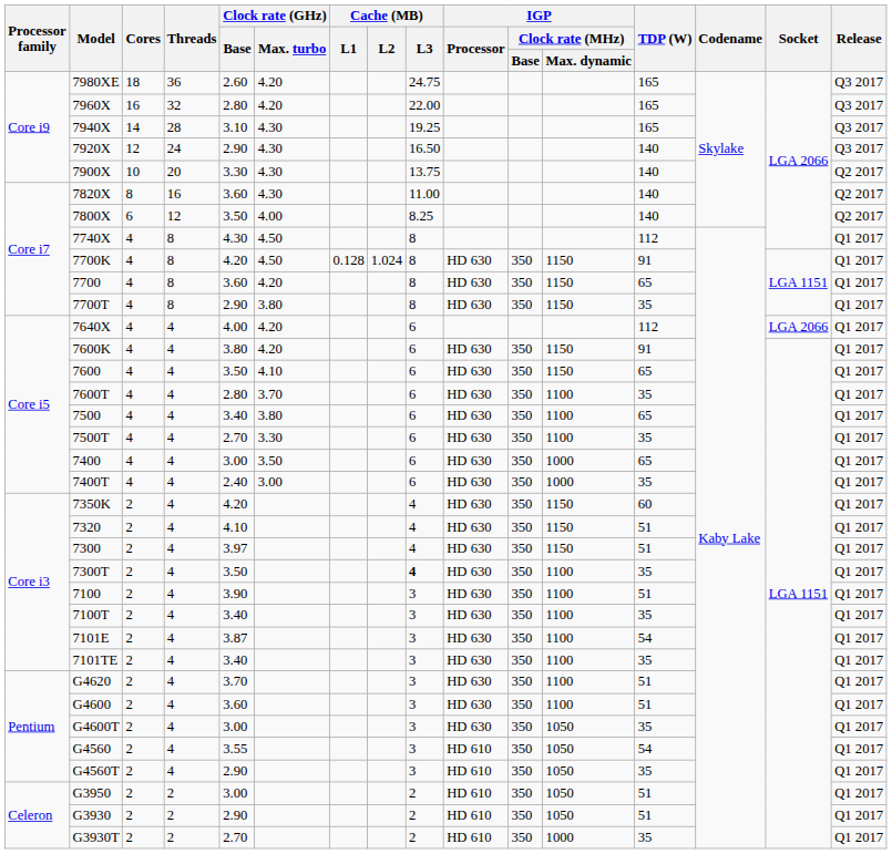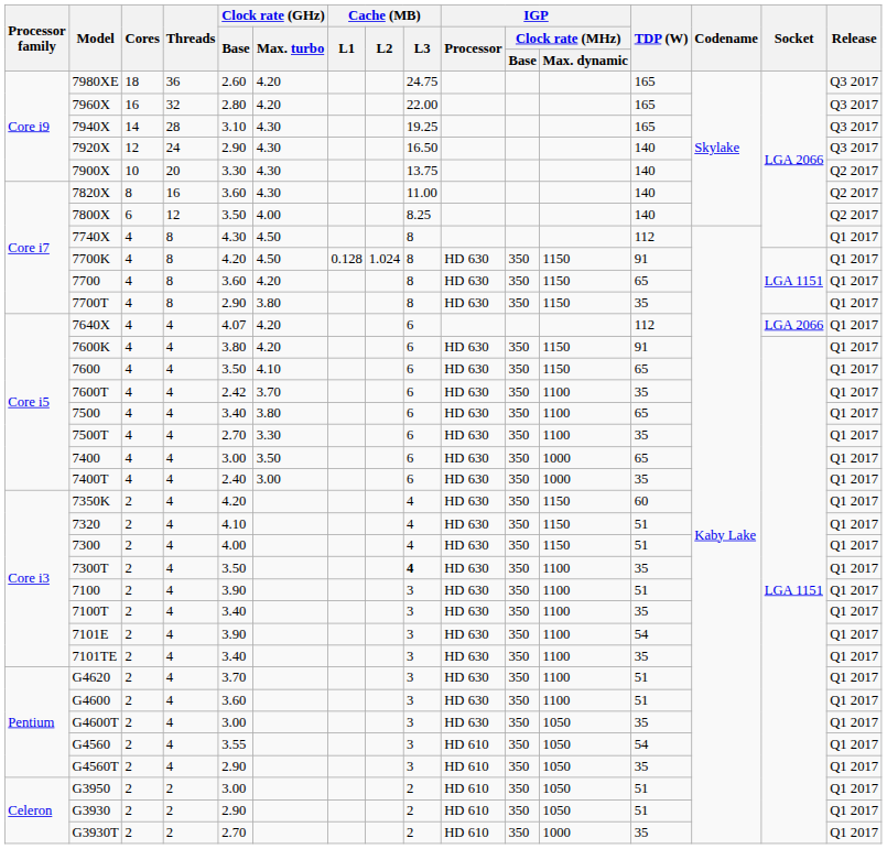7640X | Clock rate (GHz) / Base: 4.00 -> 4.07
7600T | Clock rate (GHz) / Base: 2.80 -> 2.42
7300 | Clock rate (GHz) / Base: 3.97 -> 4.00
7101E | Clock rate (GHz) / Base: 3.87 -> 3.90
